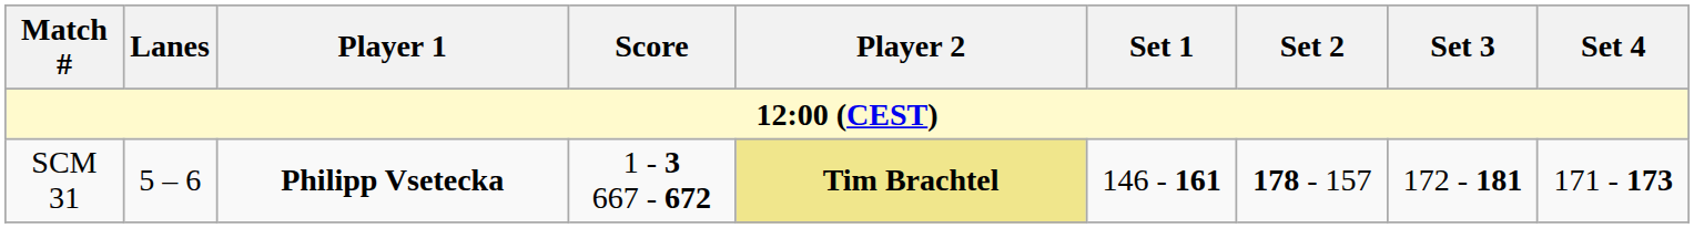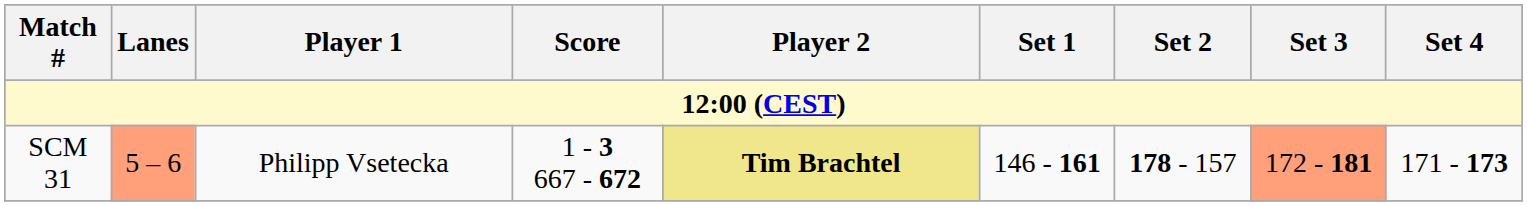SCM 31 | Lanes: no background -> lightsalmon background
SCM 31 | Player 1: bold -> normal
SCM 31 | Set 3: no background -> lightsalmon background
